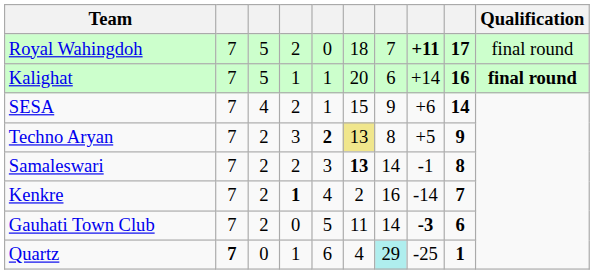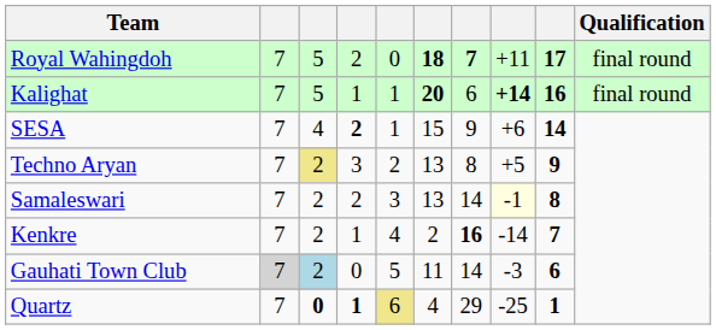Royal Wahingdoh | column 6: normal -> bold
Royal Wahingdoh | column 7: normal -> bold
Royal Wahingdoh | column 8: bold -> normal
Kalighat | column 6: normal -> bold
Kalighat | column 8: normal -> bold
Kalighat | Qualification: bold -> normal
SESA | column 4: normal -> bold
Techno Aryan | column 3: no background -> khaki background
Techno Aryan | column 5: bold -> normal
Techno Aryan | column 6: khaki background -> no background
Samaleswari | column 6: bold -> normal
Samaleswari | column 8: no background -> lightyellow background
Kenkre | column 4: bold -> normal
Kenkre | column 7: normal -> bold
Gauhati Town Club | column 2: no background -> lightgrey background
Gauhati Town Club | column 3: no background -> lightblue background
Gauhati Town Club | column 8: bold -> normal
Quartz | column 2: bold -> normal
Quartz | column 3: normal -> bold
Quartz | column 4: normal -> bold
Quartz | column 5: no background -> khaki background
Quartz | column 7: paleturquoise background -> no background
